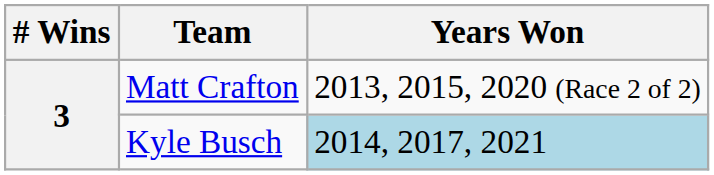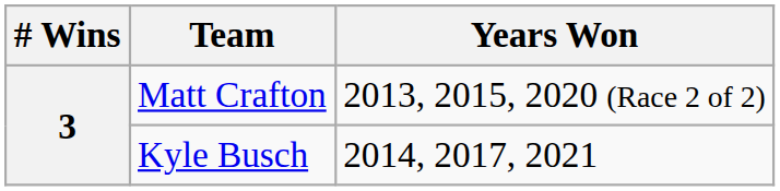Kyle Busch | Years Won: lightblue background -> no background
